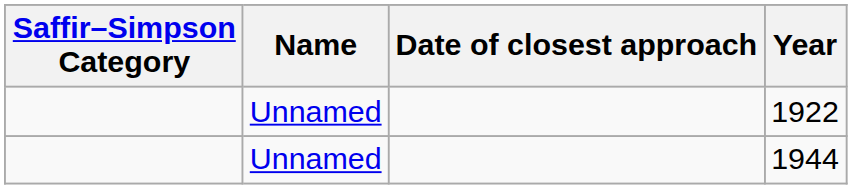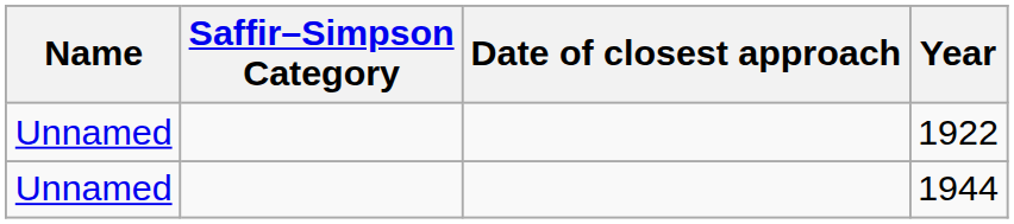columns swapped: Name <-> Saffir–Simpson Category
